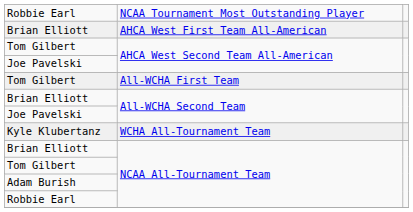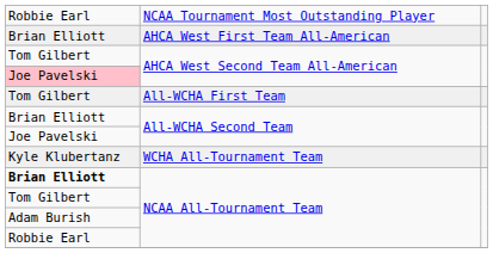row 4 | column 1: no background -> pink background
row 9 | column 1: normal -> bold
